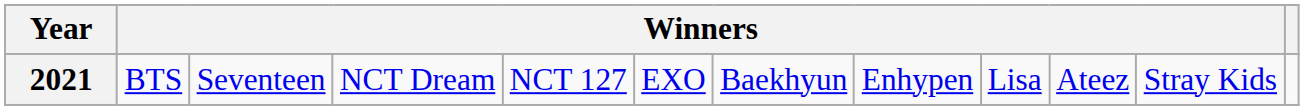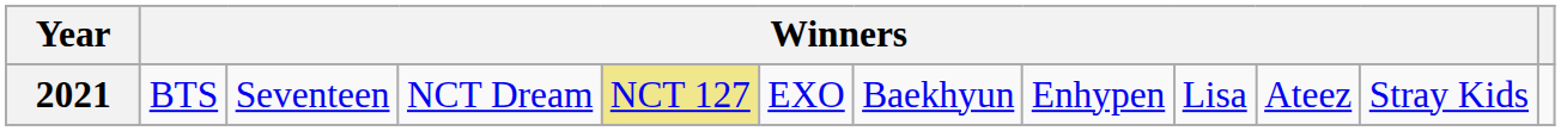2021 | column 5: no background -> khaki background
